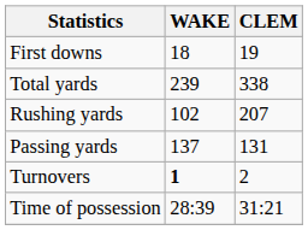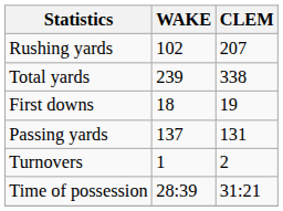rows swapped: First downs <-> Rushing yards
Turnovers | WAKE: bold -> normal
